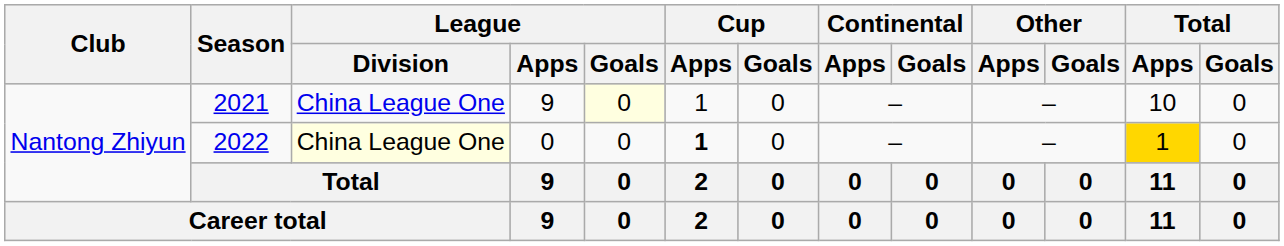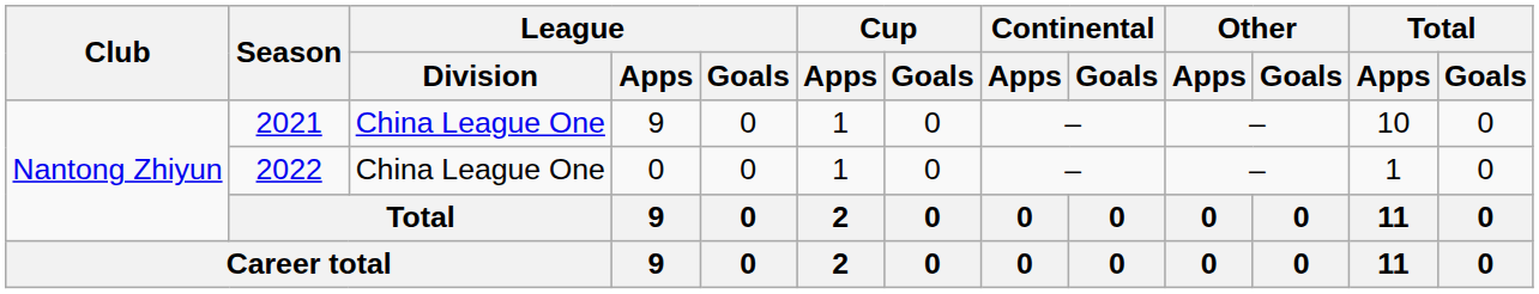2021 | League / Goals: lightyellow background -> no background
2022 | League / Division: lightyellow background -> no background
2022 | Cup / Apps: bold -> normal
2022 | Total / Apps: gold background -> no background
